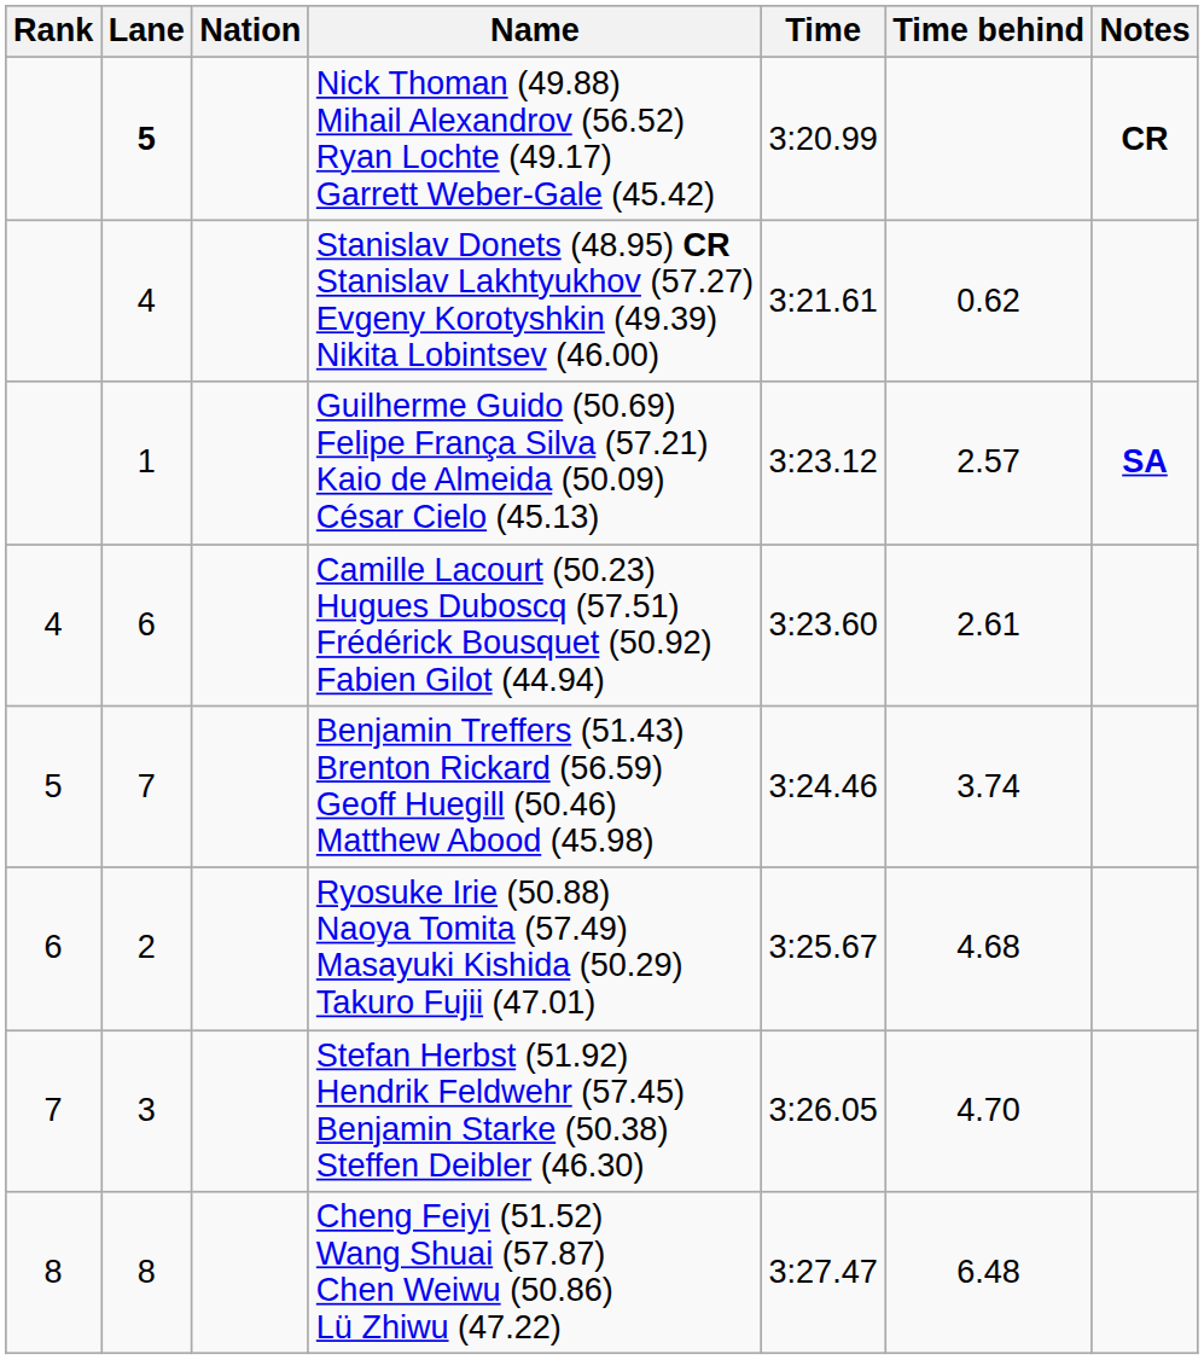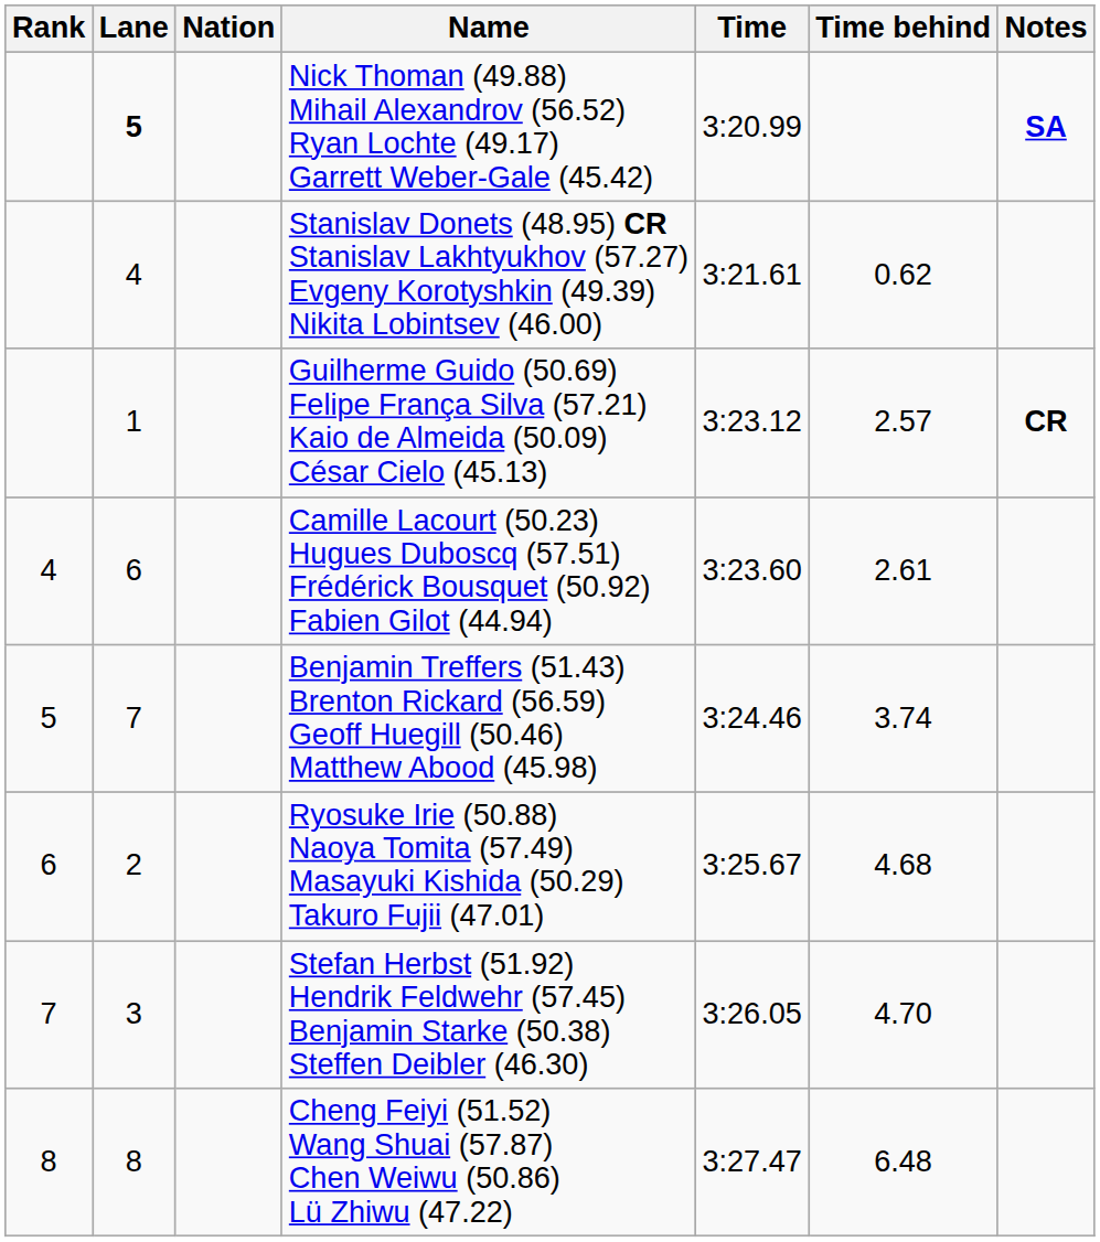row 2 | Notes: CR -> SA
row 4 | Notes: SA -> CR
